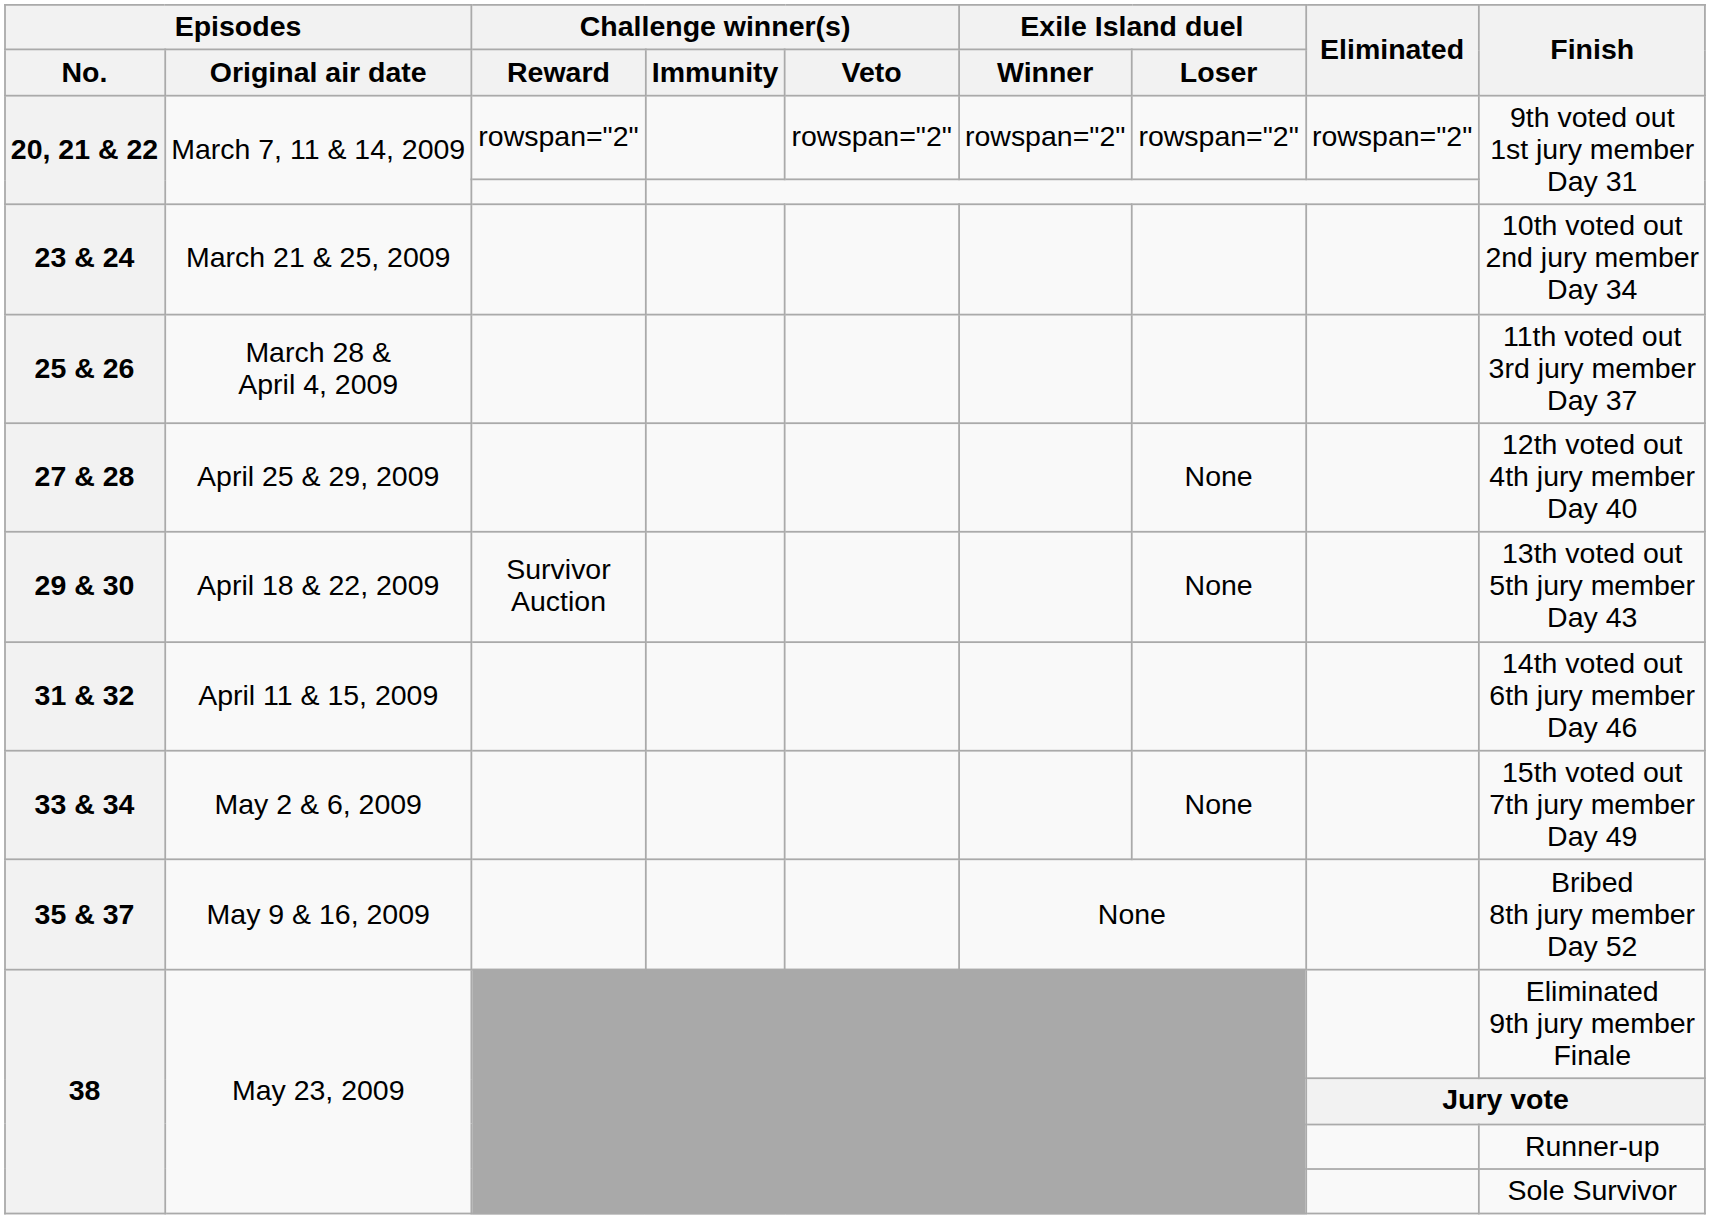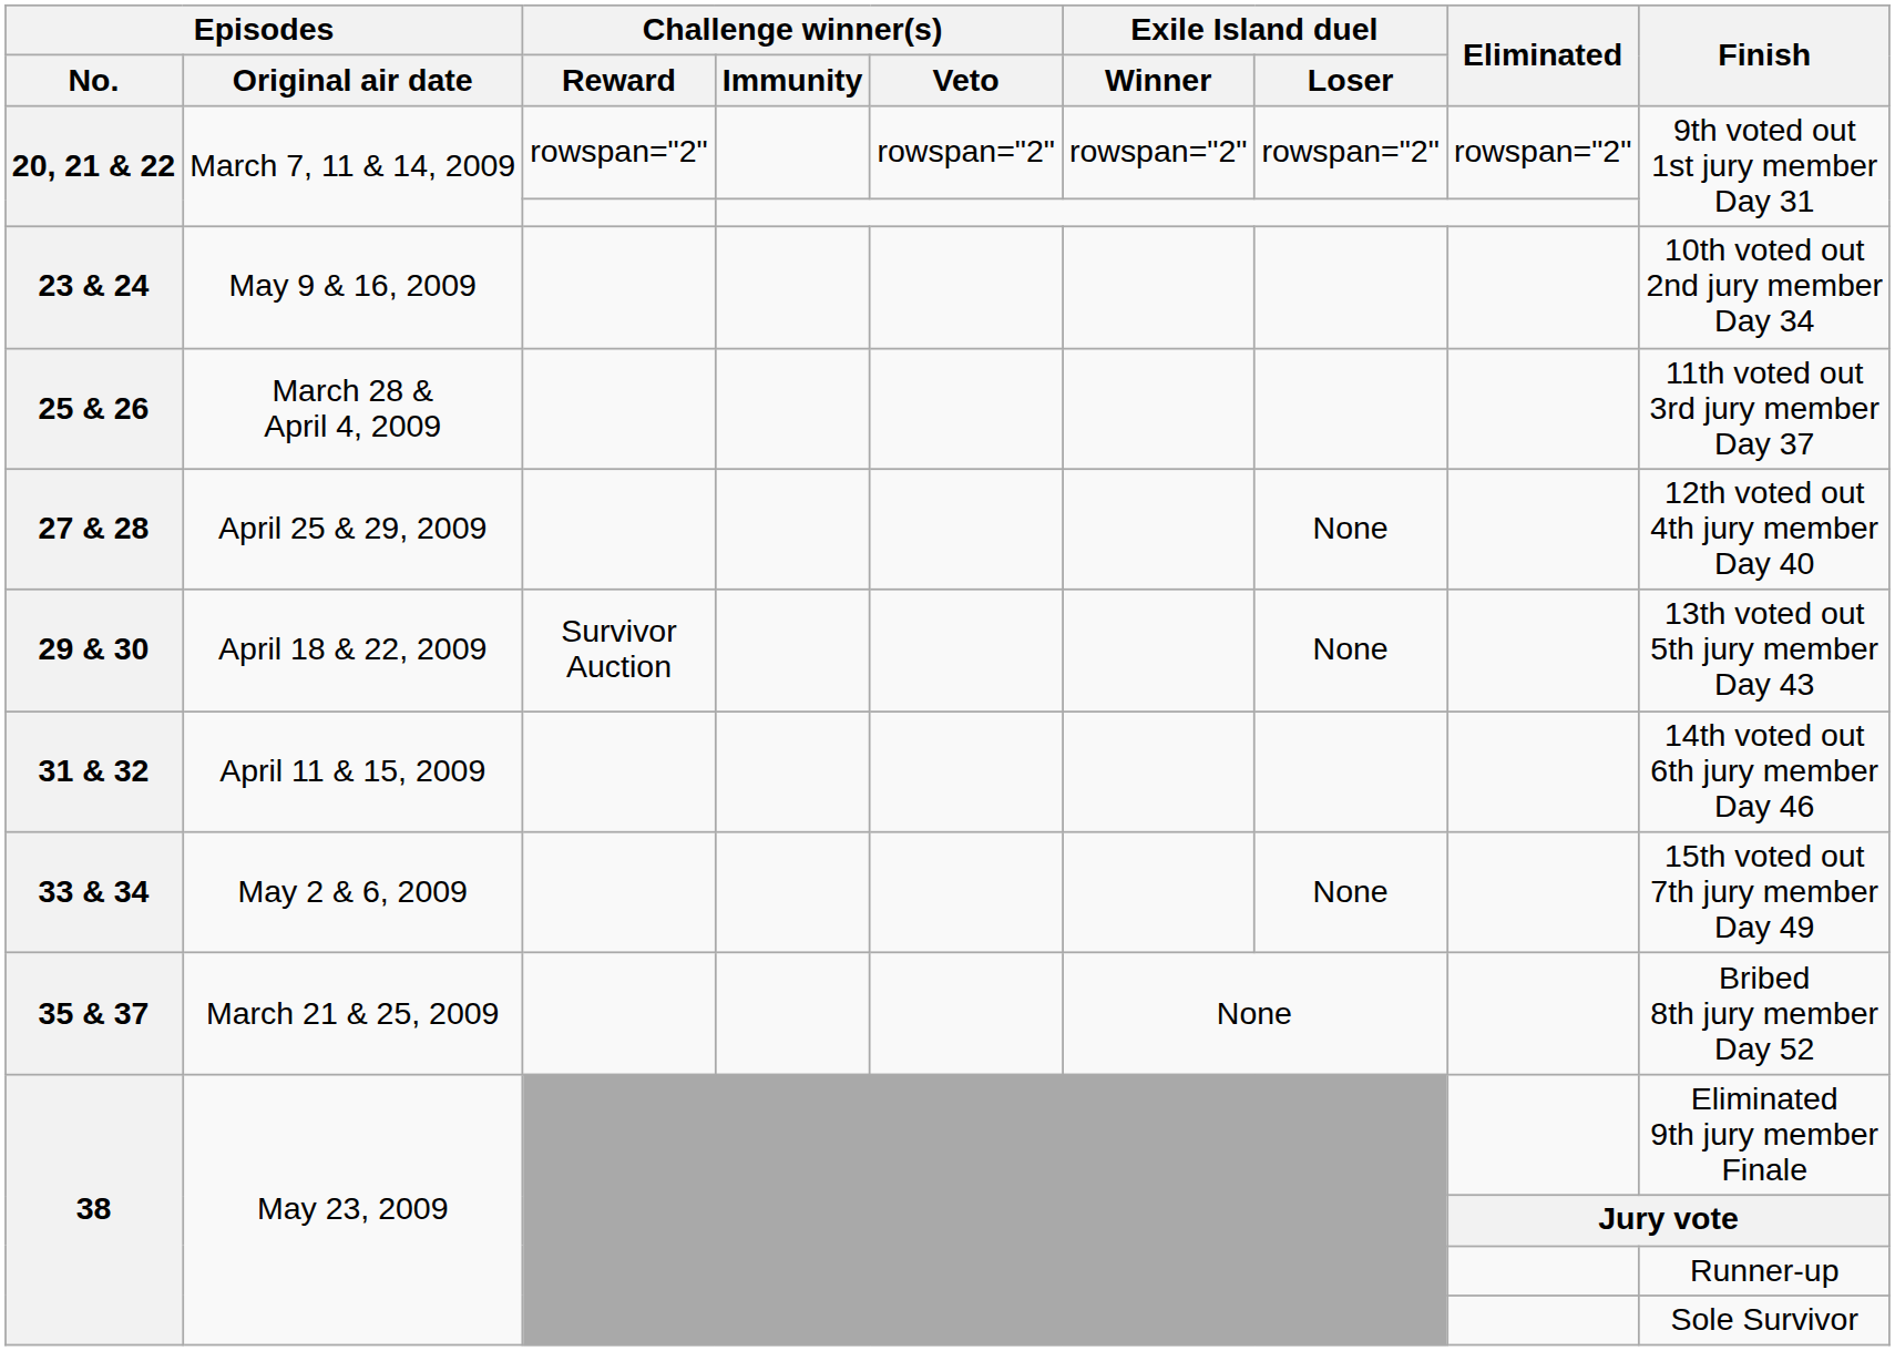23 & 24 | Episodes / Original air date: March 21 & 25, 2009 -> May 9 & 16, 2009
35 & 37 | Episodes / Original air date: May 9 & 16, 2009 -> March 21 & 25, 2009
